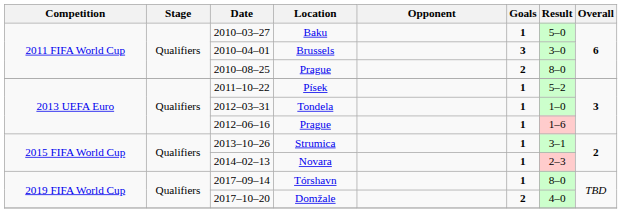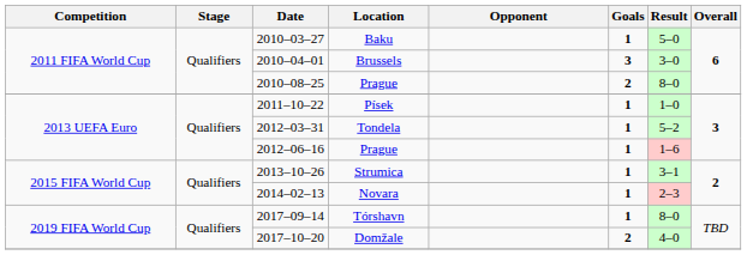Písek | Result: 5–2 -> 1–0
Tondela | Result: 1–0 -> 5–2
